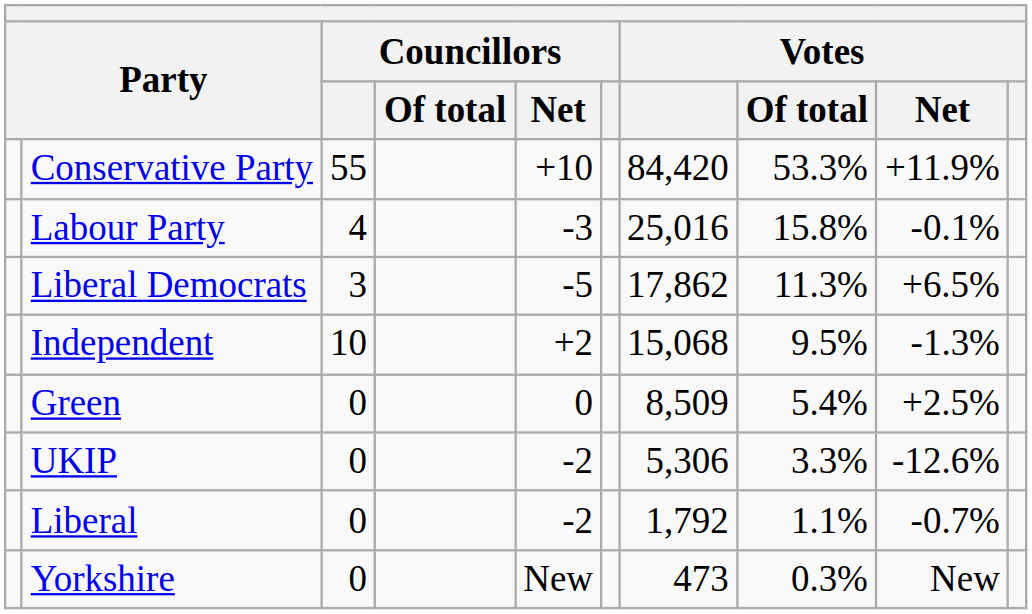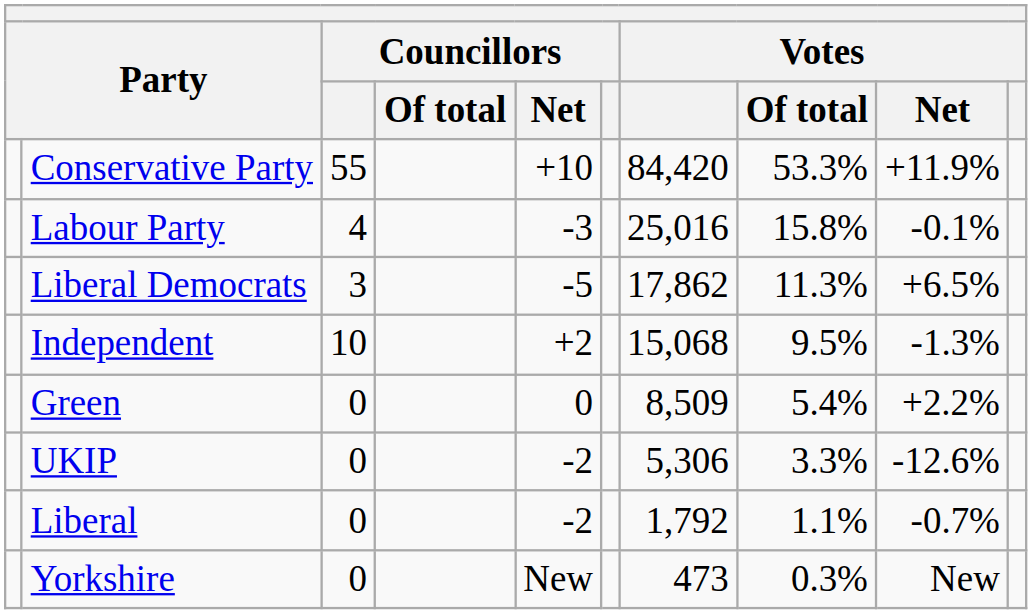Green | Votes / Net: +2.5% -> +2.2%
